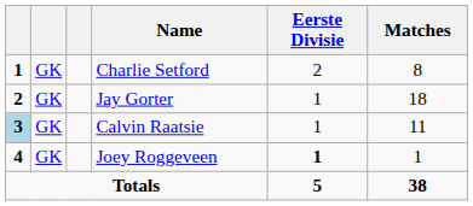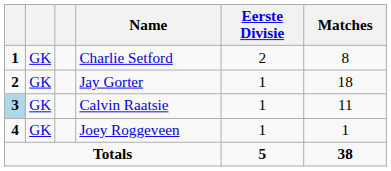Joey Roggeveen | Eerste Divisie: bold -> normal
